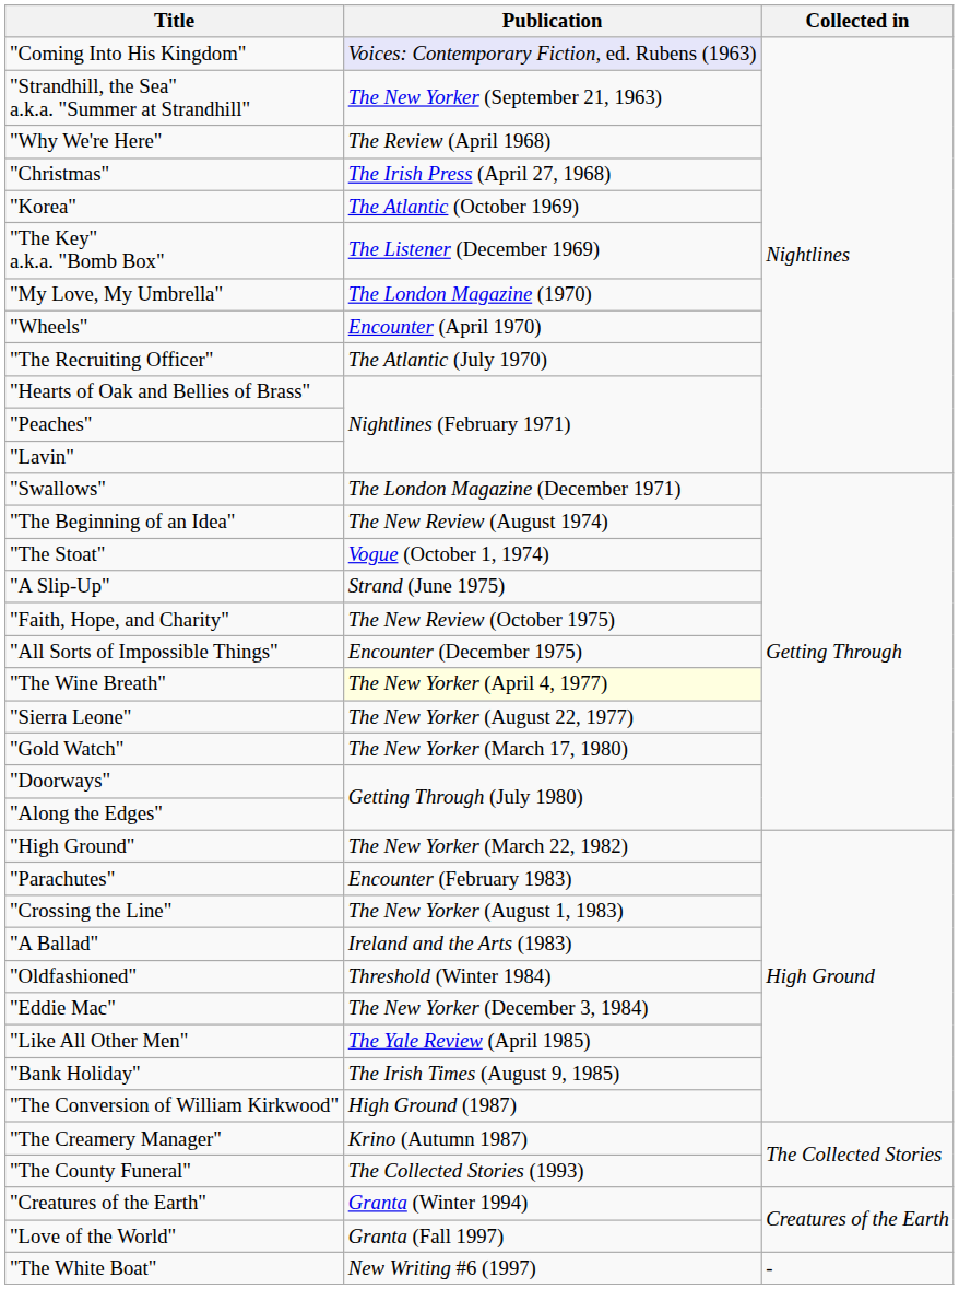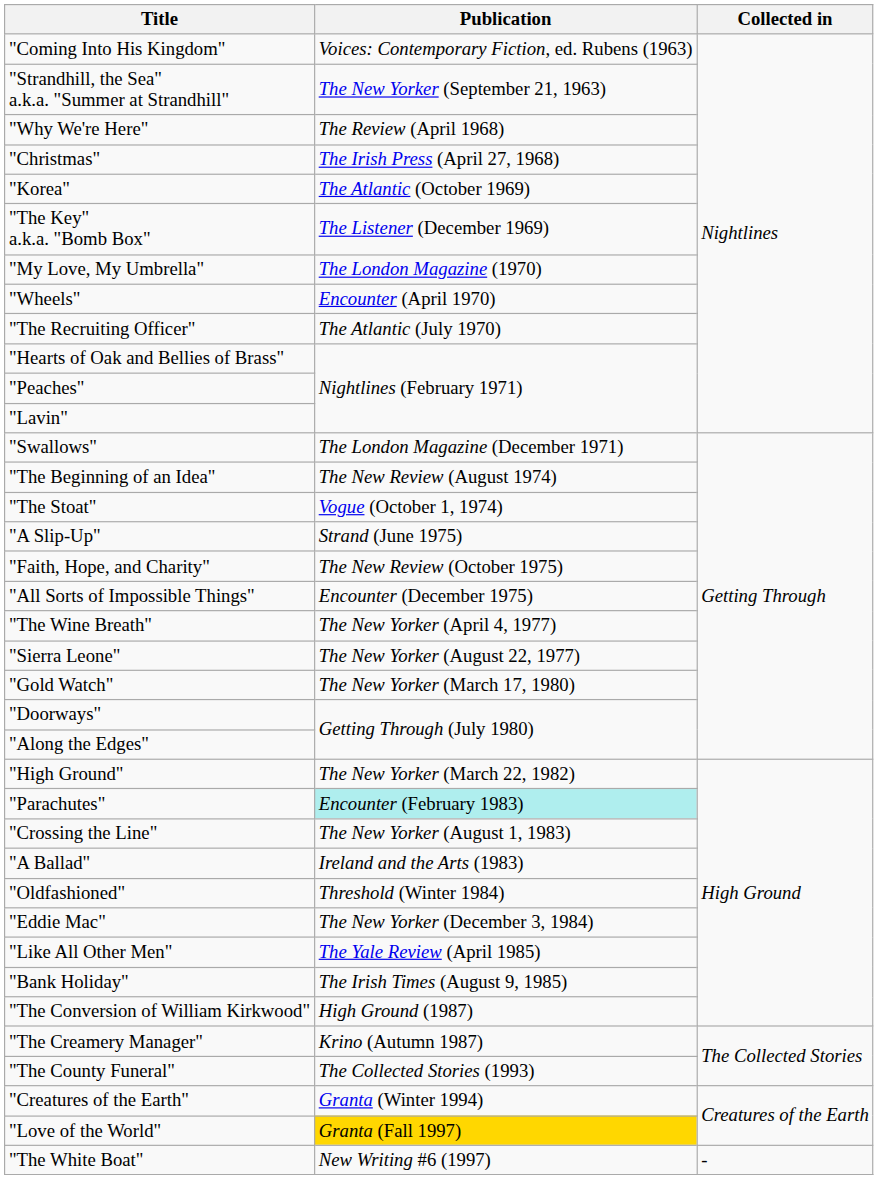"Coming Into His Kingdom" | Publication: lavender background -> no background
"The Wine Breath" | Publication: lightyellow background -> no background
"Parachutes" | Publication: no background -> paleturquoise background
"Love of the World" | Publication: no background -> gold background
